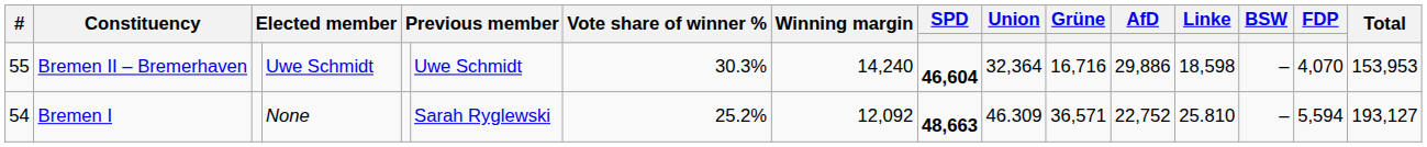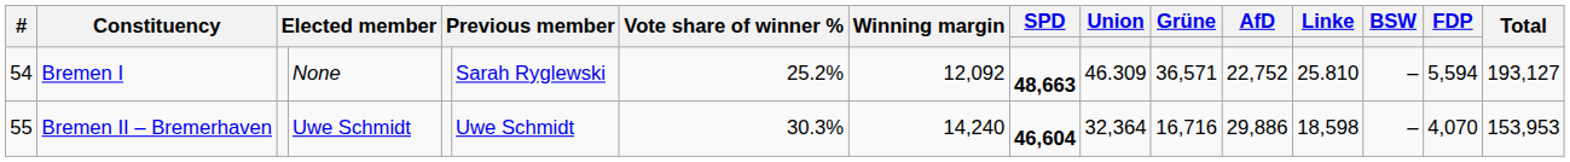rows swapped: Bremen I <-> Bremen II – Bremerhaven
